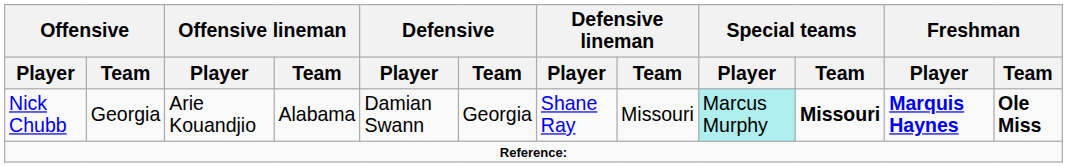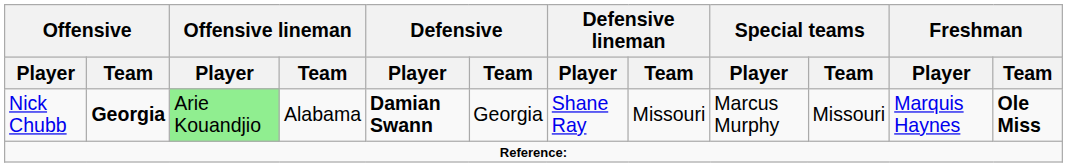Nick Chubb | Offensive / Team: normal -> bold
Nick Chubb | Offensive lineman / Player: no background -> lightgreen background
Nick Chubb | Defensive / Player: normal -> bold
Nick Chubb | Special teams / Player: paleturquoise background -> no background
Nick Chubb | Special teams / Team: bold -> normal
Nick Chubb | Freshman / Player: bold -> normal
